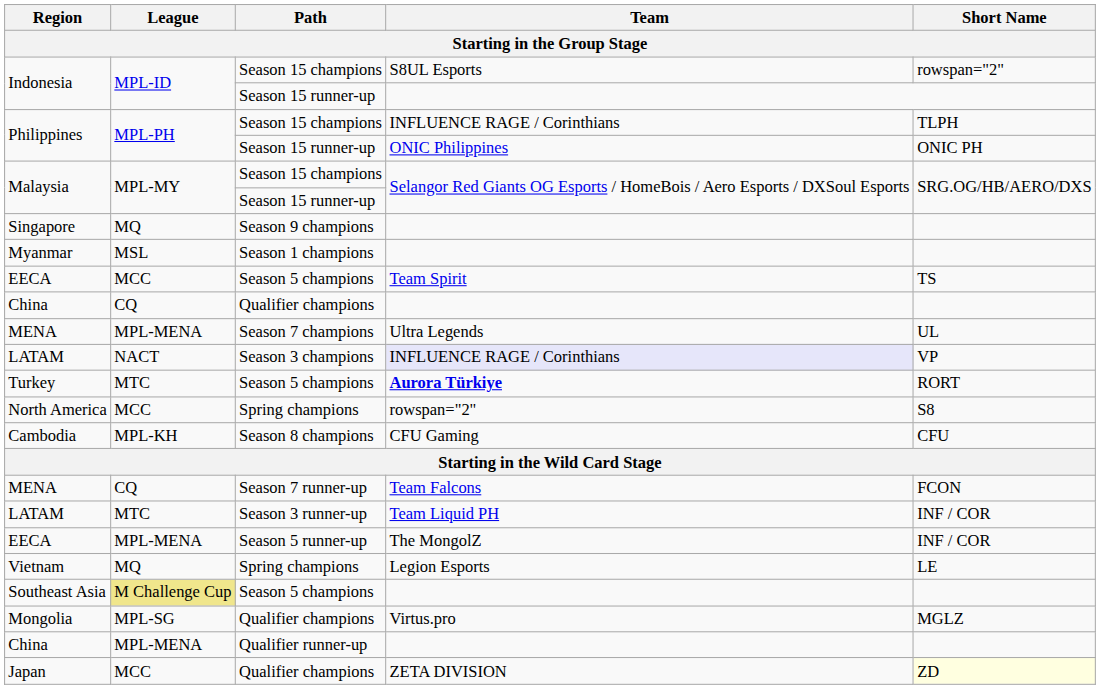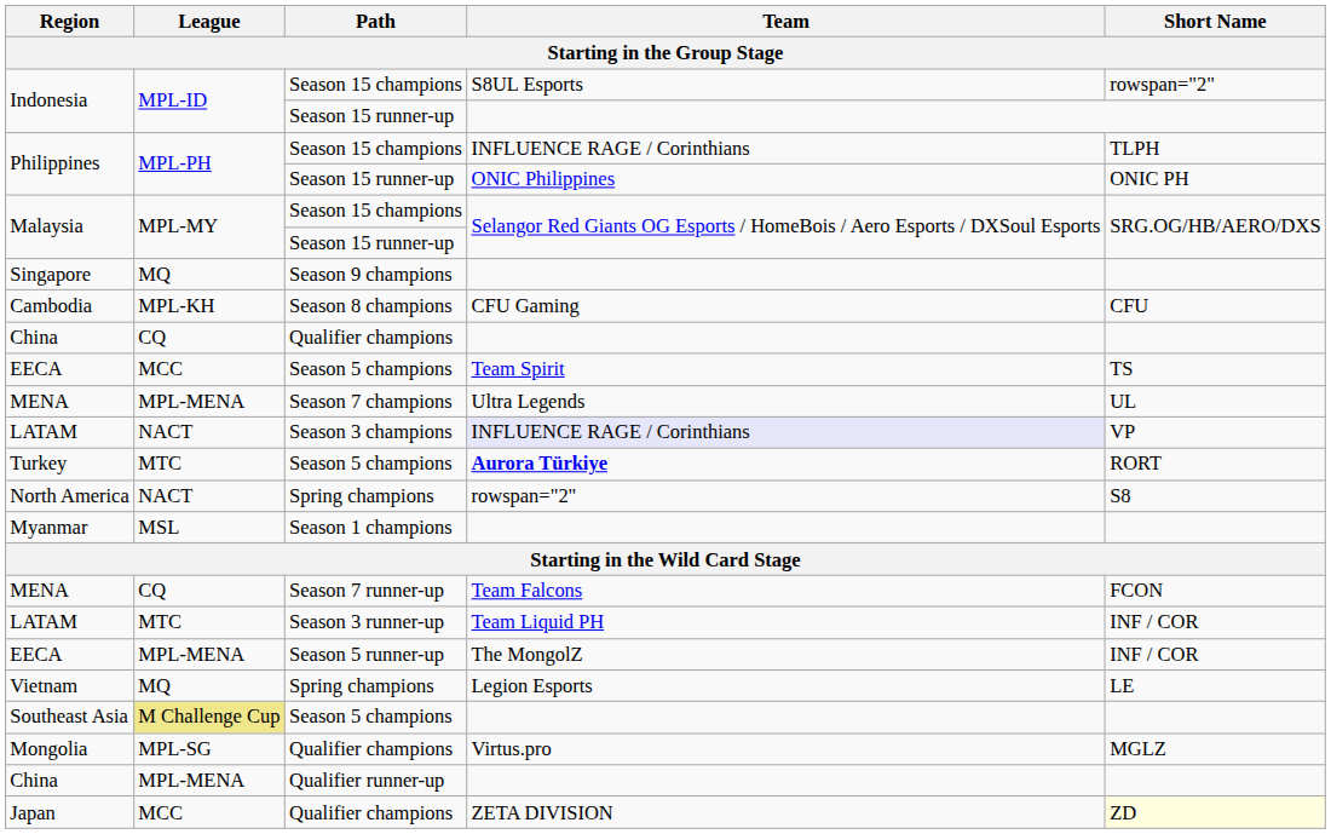rows swapped: Cambodia <-> Myanmar
rows swapped: China / Qualifier champions <-> EECA / Season 5 champions
North America | League: MCC -> NACT
